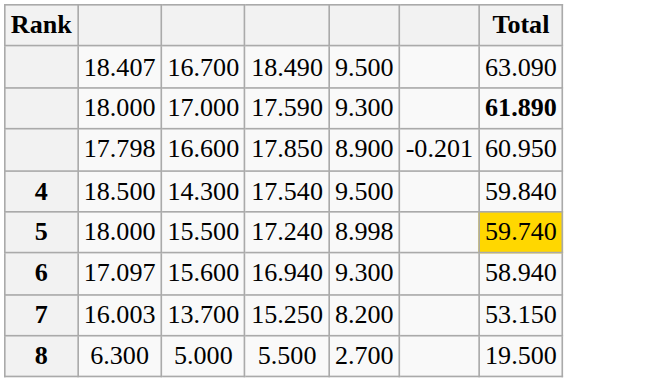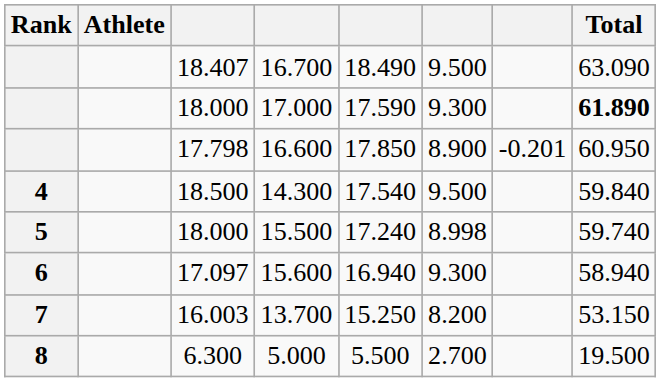+ column: Athlete
15.500 | Total: gold background -> no background
